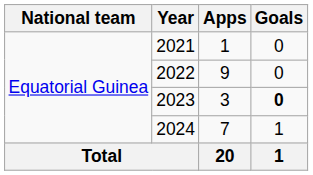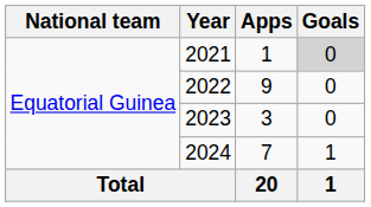2021 | Goals: no background -> lightgrey background
2023 | Goals: bold -> normal
